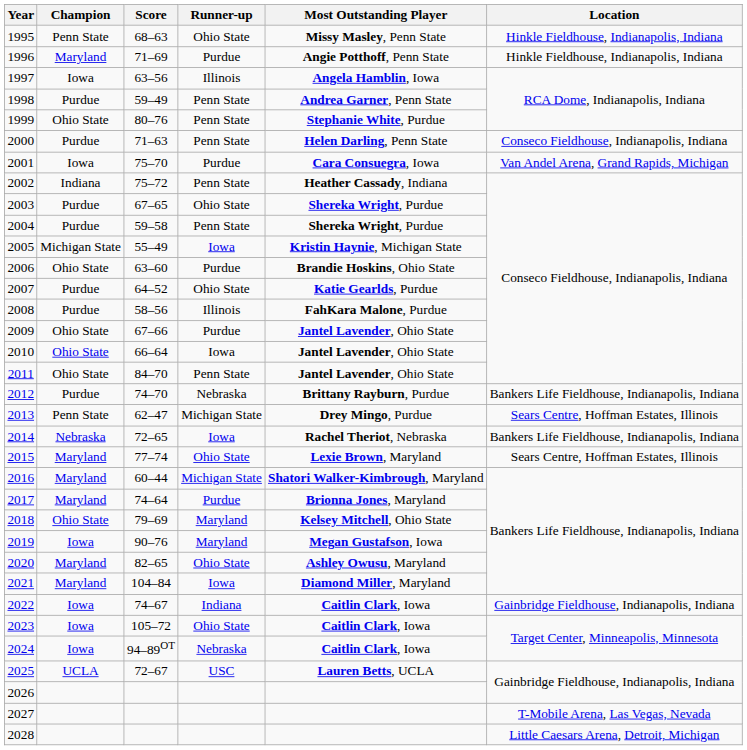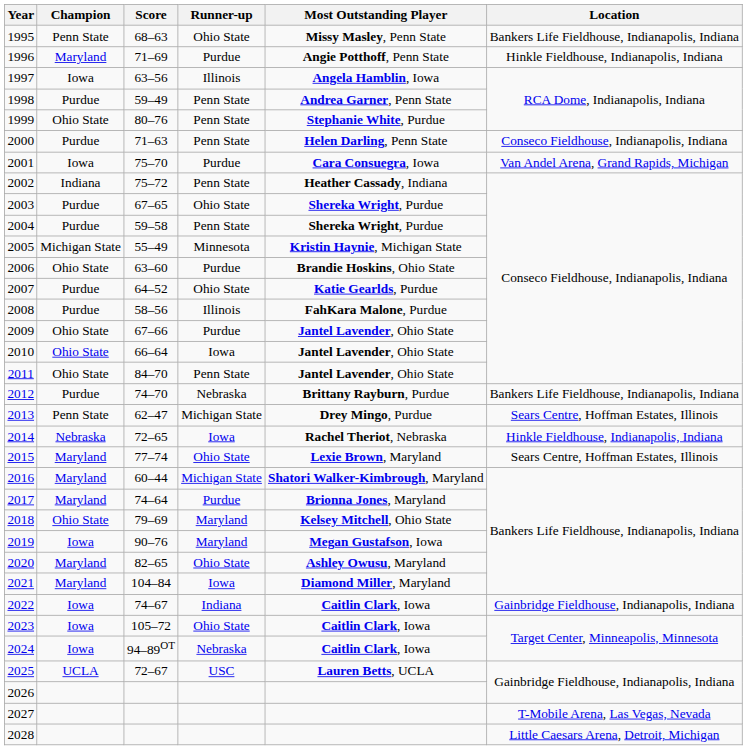1995 | Location: Hinkle Fieldhouse, Indianapolis, Indiana -> Bankers Life Fieldhouse, Indianapolis, Indiana
2005 | Runner-up: Iowa -> Minnesota
2014 | Location: Bankers Life Fieldhouse, Indianapolis, Indiana -> Hinkle Fieldhouse, Indianapolis, Indiana
